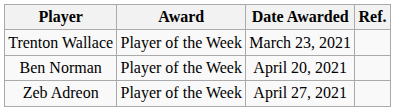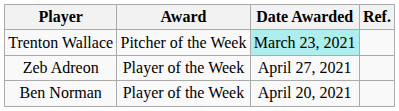Trenton Wallace | Award: Player of the Week -> Pitcher of the Week
Trenton Wallace | Date Awarded: no background -> paleturquoise background
rows swapped: Ben Norman <-> Zeb Adreon
